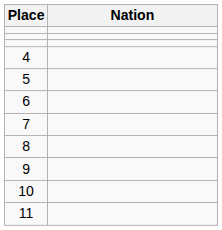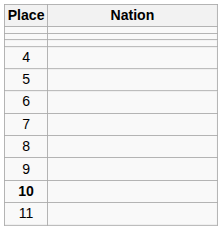row 11 | Place: normal -> bold
